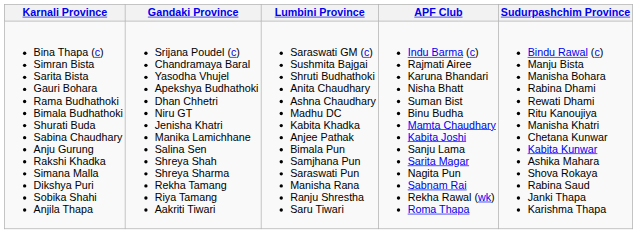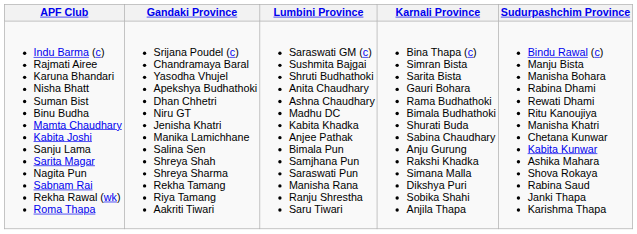columns swapped: APF Club <-> Karnali Province
